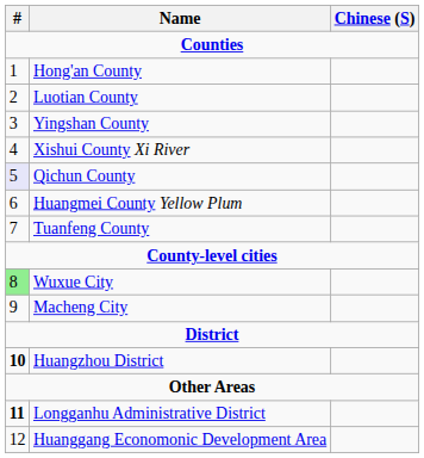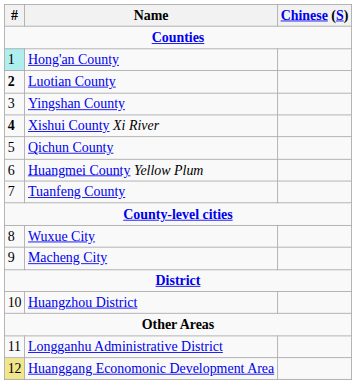Hong'an County | #: no background -> paleturquoise background
Luotian County | #: normal -> bold
Xishui County Xi River | #: normal -> bold
Qichun County | #: lavender background -> no background
Wuxue City | #: lightgreen background -> no background
Huangzhou District | #: bold -> normal
Longganhu Administrative District | #: bold -> normal
Huanggang Economonic Development Area | #: no background -> khaki background
